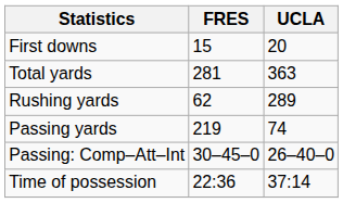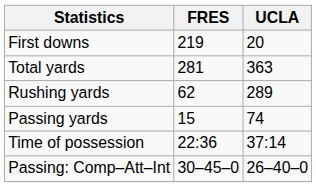First downs | FRES: 15 -> 219
Passing yards | FRES: 219 -> 15
rows swapped: Passing: Comp–Att–Int <-> Time of possession
